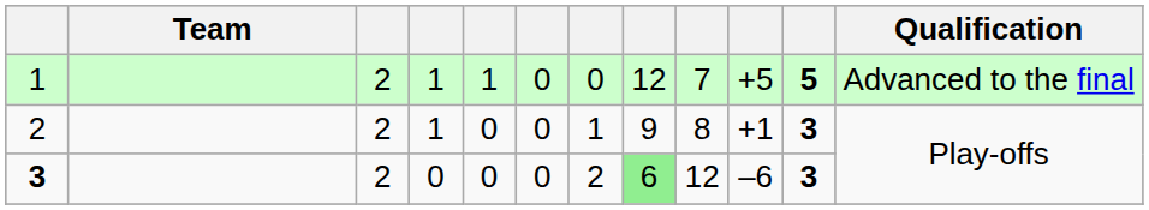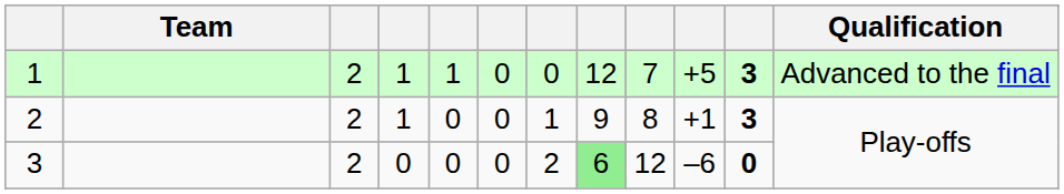row 2 | column 11: 5 -> 3
row 4 | column 1: bold -> normal
row 4 | column 11: 3 -> 0
